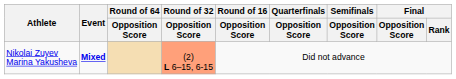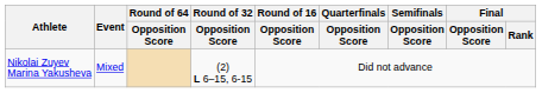Nikolai Zuyev Marina Yakusheva | Event: bold -> normal
Nikolai Zuyev Marina Yakusheva | Round of 32 / Opposition Score: lightsalmon background -> no background
